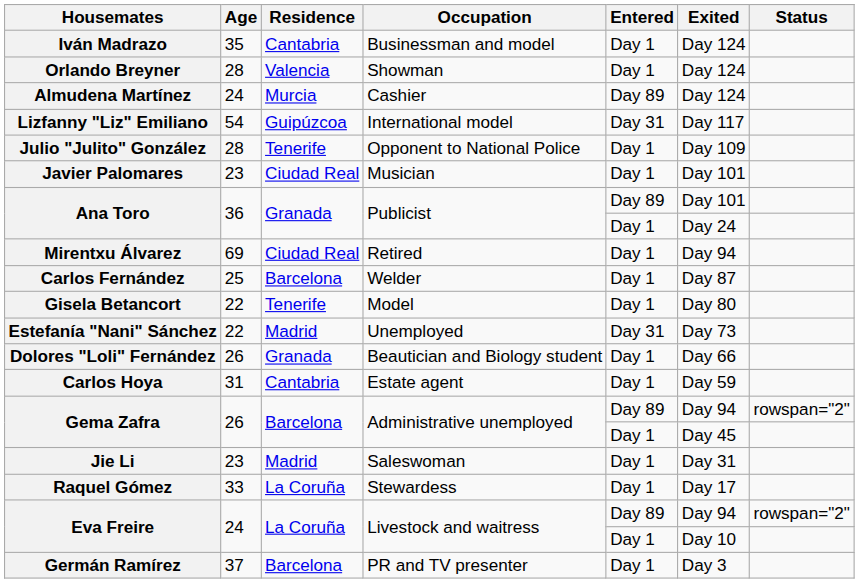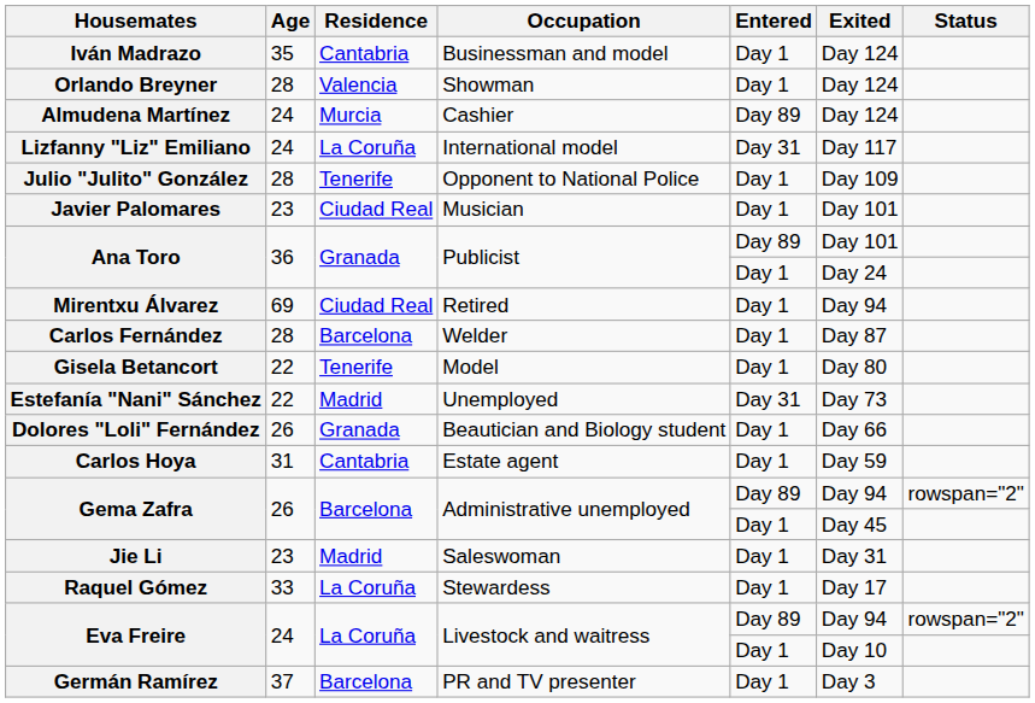Lizfanny "Liz" Emiliano | Age: 54 -> 24
Lizfanny "Liz" Emiliano | Residence: Guipúzcoa -> La Coruña
Carlos Fernández | Age: 25 -> 28
